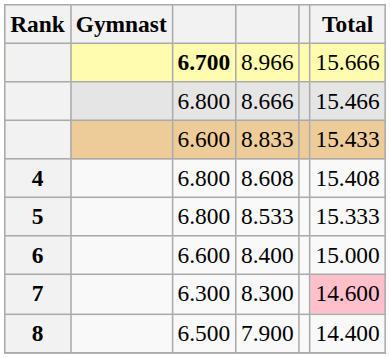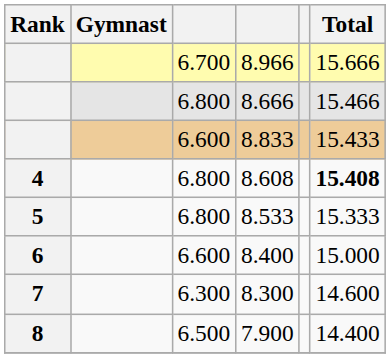8.966 | column 3: bold -> normal
8.608 | Total: normal -> bold
8.300 | Total: pink background -> no background
